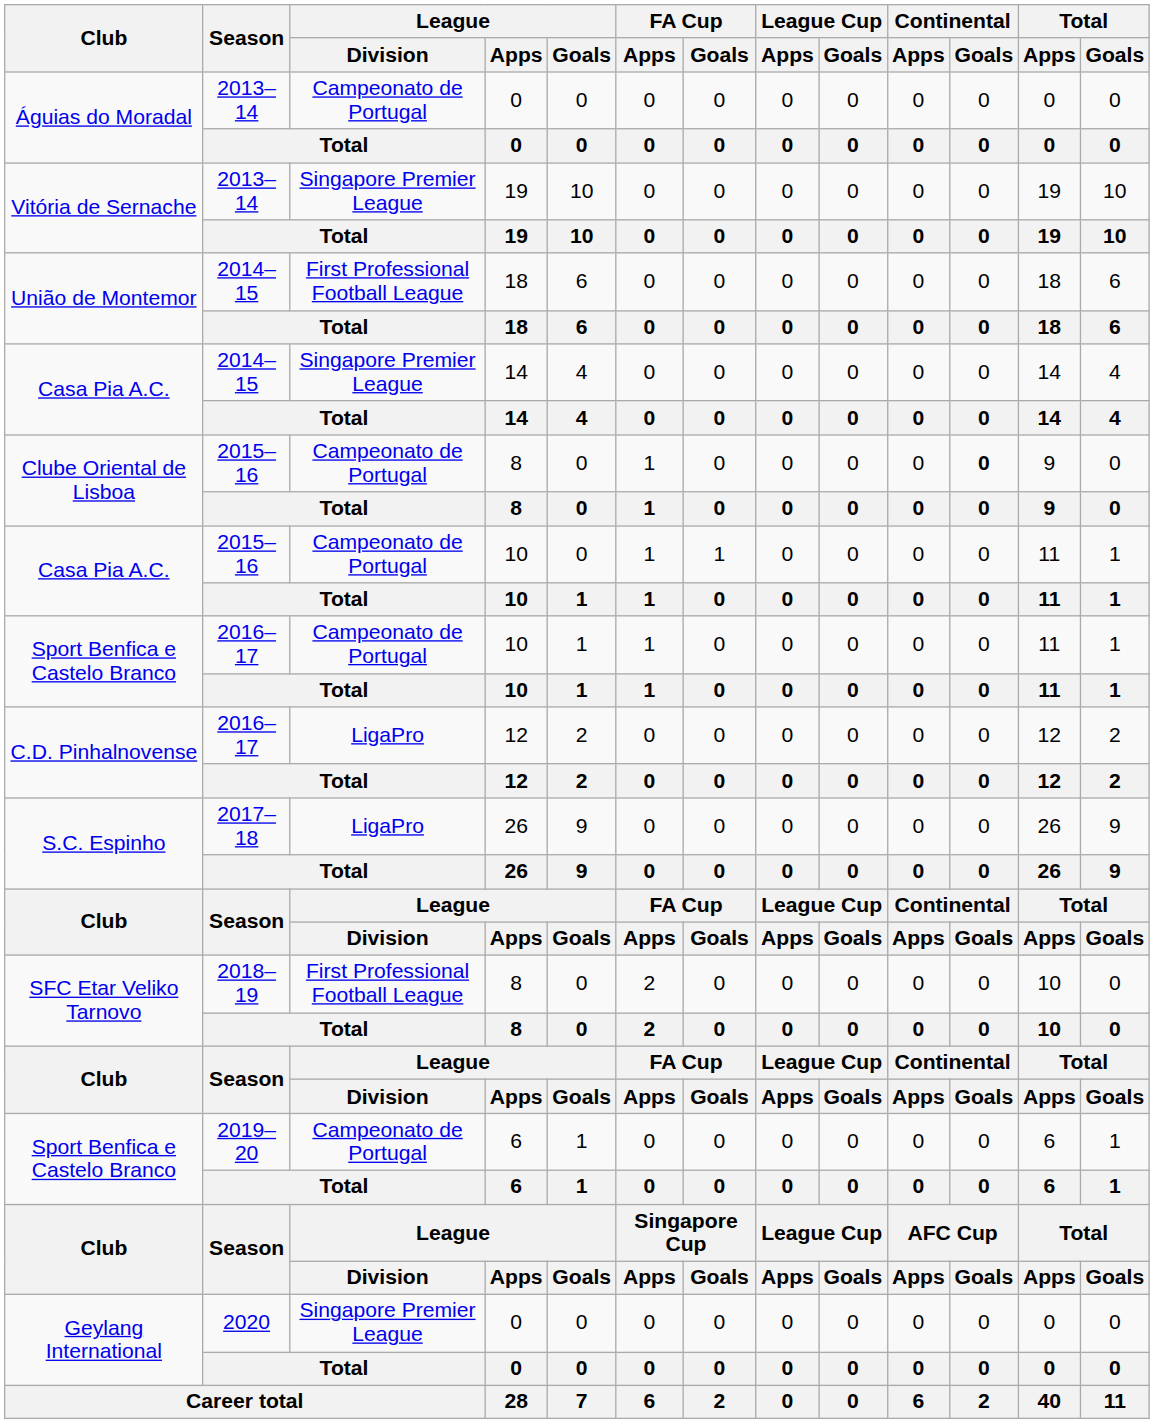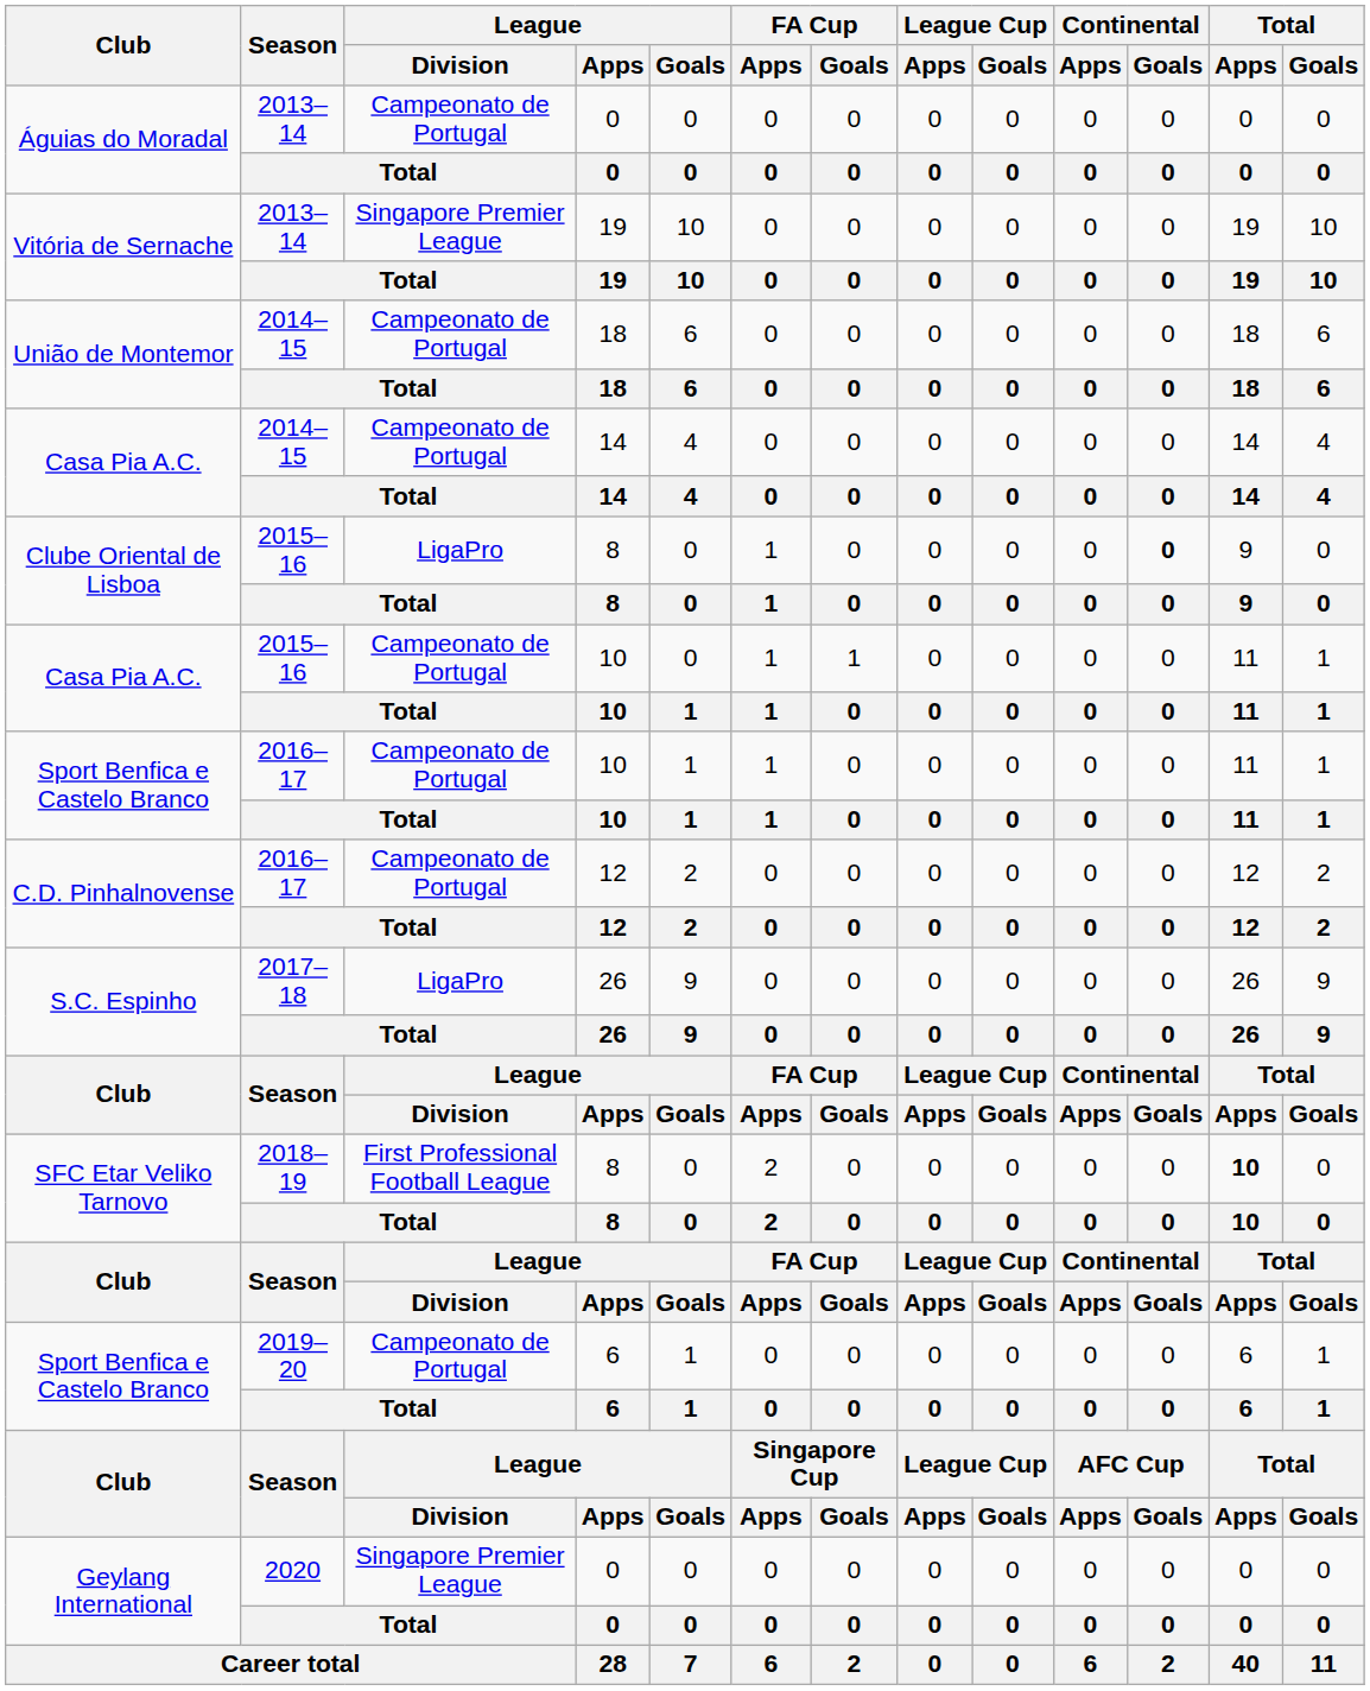row 7 | League / Division: First Professional Football League -> Campeonato de Portugal
row 9 | League / Division: Singapore Premier League -> Campeonato de Portugal
row 11 | League / Division: Campeonato de Portugal -> LigaPro
row 17 | League / Division: LigaPro -> Campeonato de Portugal
row 23 | Total / Apps: normal -> bold
